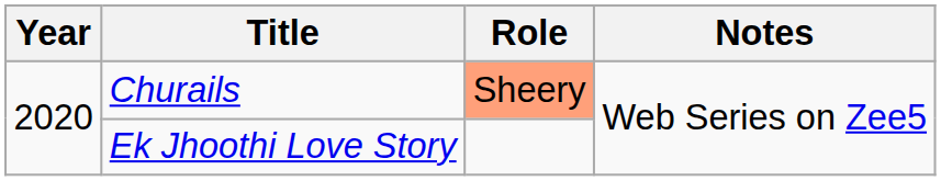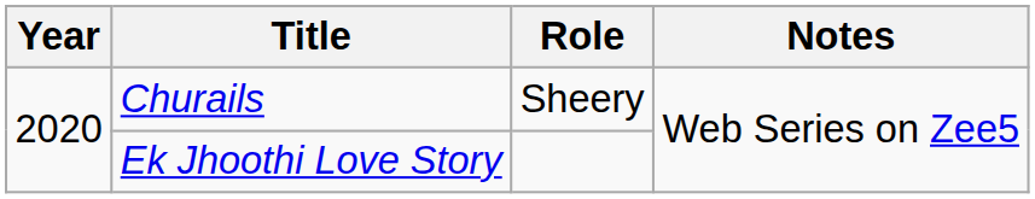Churails | Role: lightsalmon background -> no background
